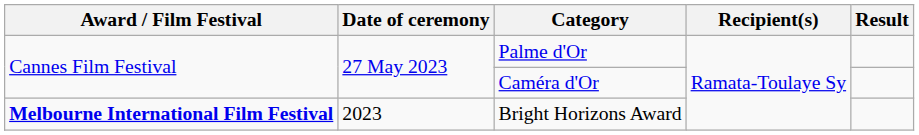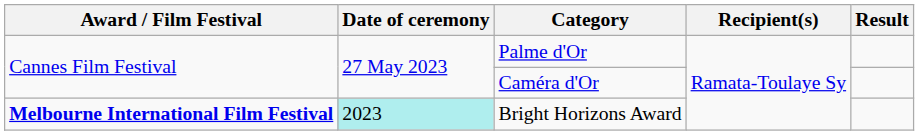Bright Horizons Award | Date of ceremony: no background -> paleturquoise background
